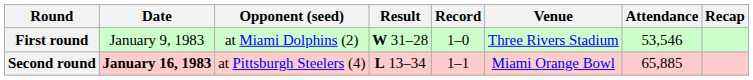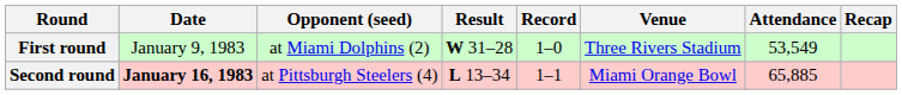First round | Attendance: 53,546 -> 53,549
